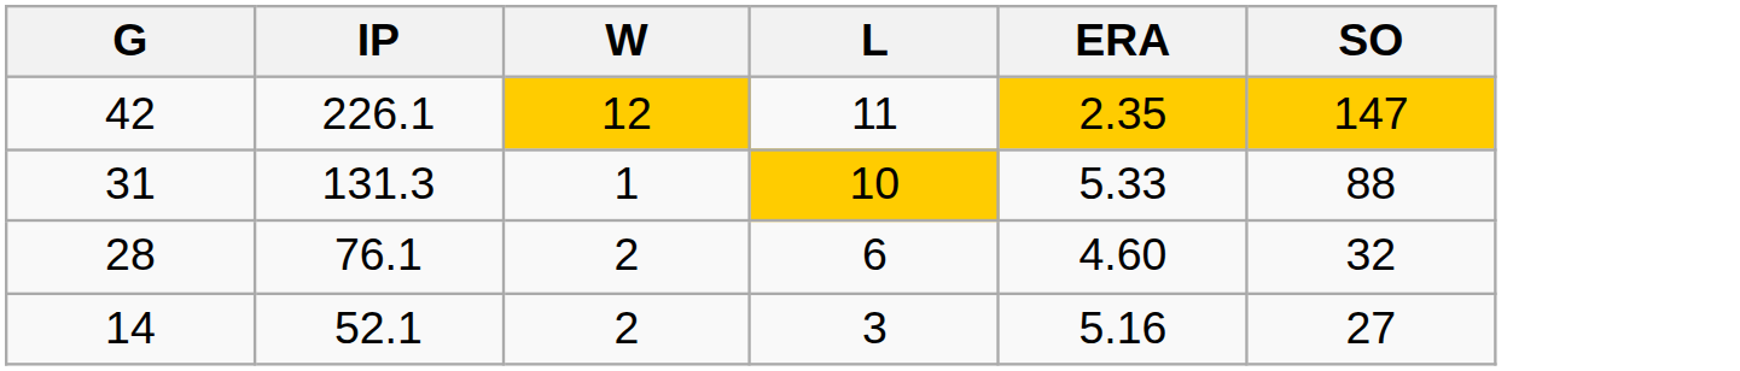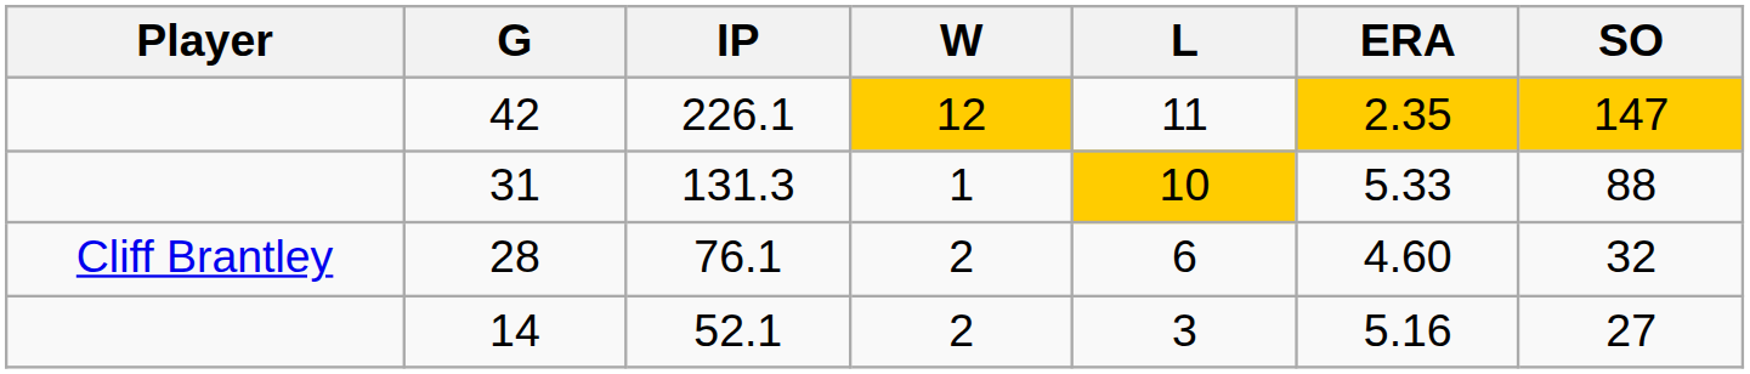+ column: Player | Cliff Brantley
